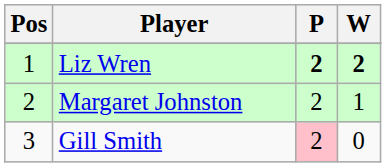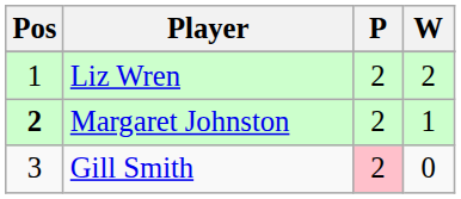Liz Wren | P: bold -> normal
Liz Wren | W: bold -> normal
Margaret Johnston | Pos: normal -> bold
